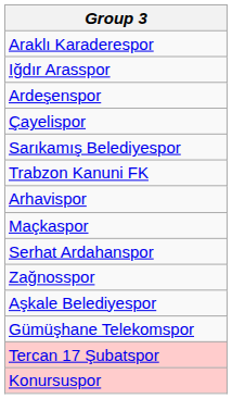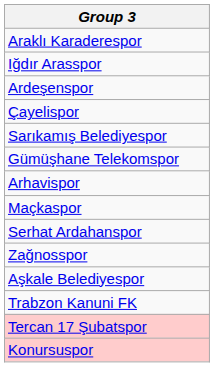row 7 | column 1: Trabzon Kanuni FK -> Gümüşhane Telekomspor
row 13 | column 1: Gümüşhane Telekomspor -> Trabzon Kanuni FK
